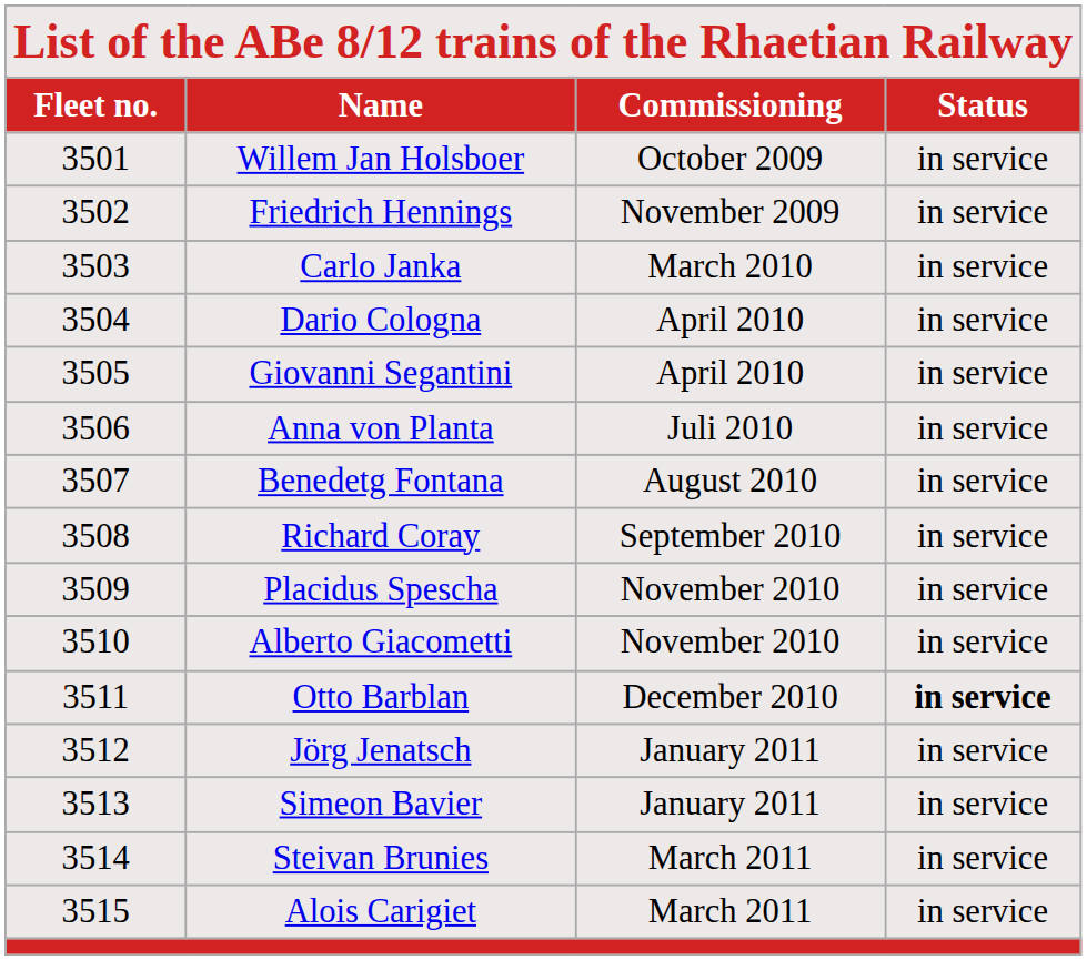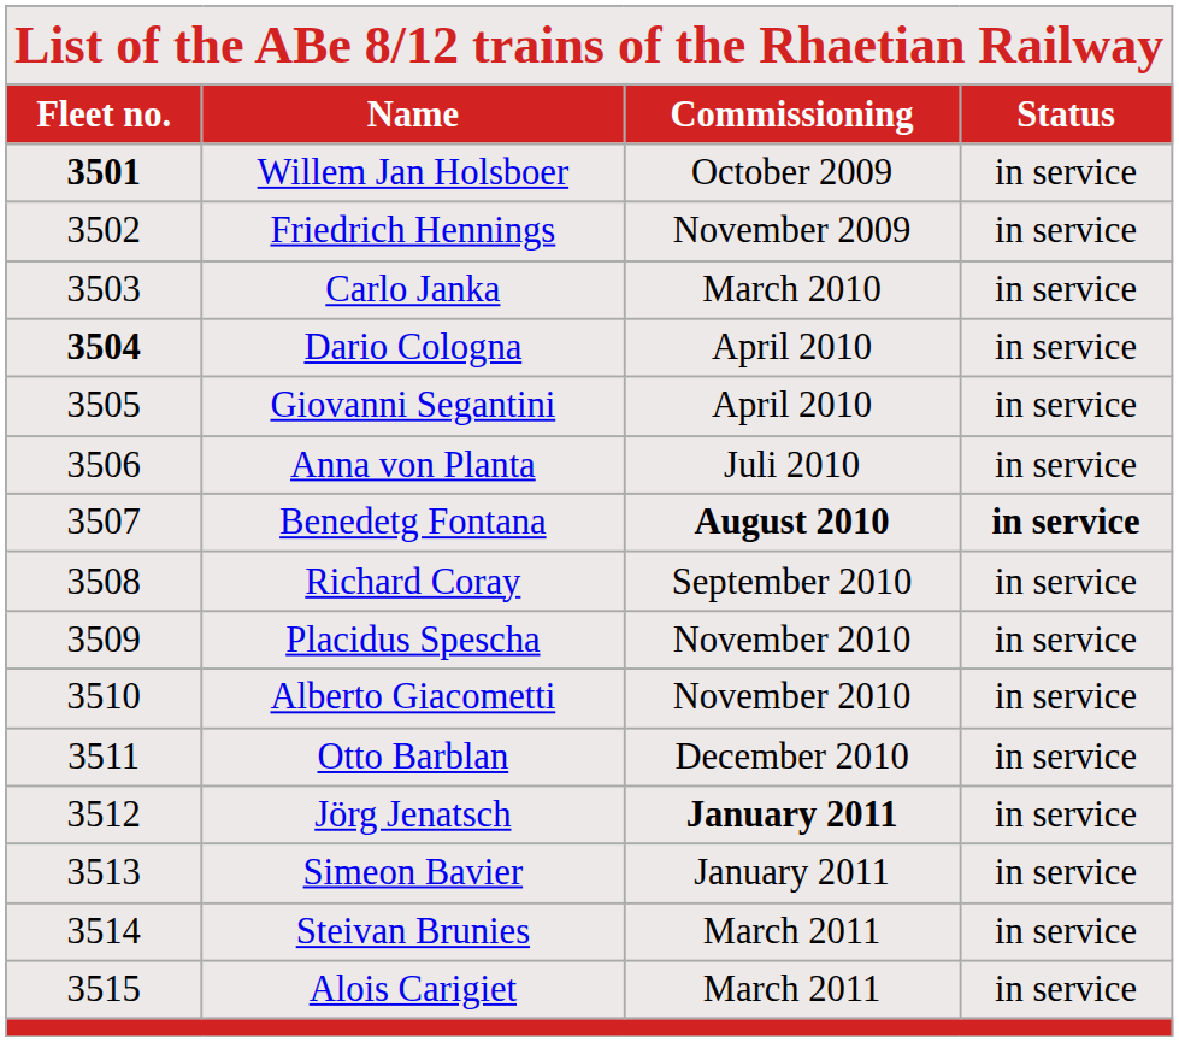Willem Jan Holsboer | column 1: normal -> bold
Dario Cologna | column 1: normal -> bold
Benedetg Fontana | column 3: normal -> bold
Benedetg Fontana | column 4: normal -> bold
Otto Barblan | column 4: bold -> normal
Jörg Jenatsch | column 3: normal -> bold
